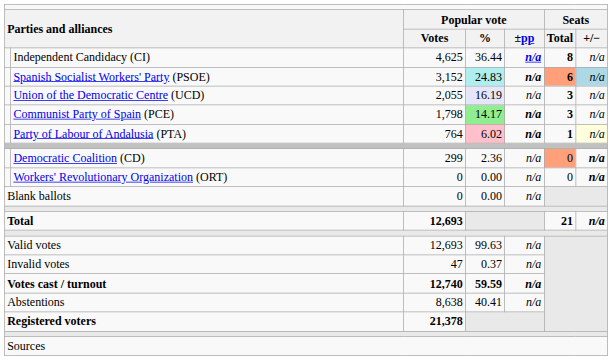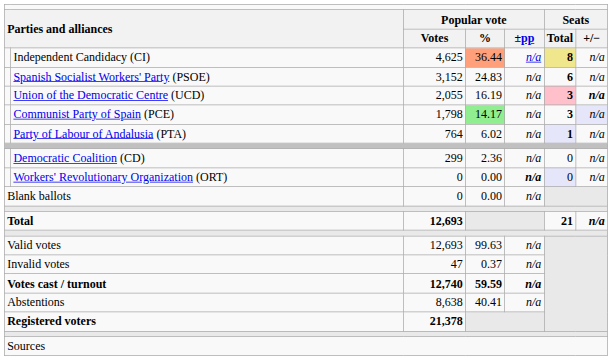Independent Candidacy (CI) | column 4: no background -> lightsalmon background
Independent Candidacy (CI) | column 5: bold -> normal
Independent Candidacy (CI) | column 6: no background -> khaki background
Spanish Socialist Workers' Party (PSOE) | column 4: paleturquoise background -> no background
Spanish Socialist Workers' Party (PSOE) | column 5: bold -> normal
Spanish Socialist Workers' Party (PSOE) | column 6: lightsalmon background -> no background
Spanish Socialist Workers' Party (PSOE) | column 7: lightblue background -> no background
Union of the Democratic Centre (UCD) | column 4: lavender background -> no background
Union of the Democratic Centre (UCD) | column 6: no background -> pink background
Union of the Democratic Centre (UCD) | column 7: normal -> bold
Communist Party of Spain (PCE) | column 5: bold -> normal
Communist Party of Spain (PCE) | column 7: no background -> lavender background
Party of Labour of Andalusia (PTA) | column 4: pink background -> no background
Party of Labour of Andalusia (PTA) | column 5: bold -> normal
Party of Labour of Andalusia (PTA) | column 6: no background -> lavender background
Party of Labour of Andalusia (PTA) | column 7: lightyellow background -> no background
Democratic Coalition (CD) | column 6: lightsalmon background -> no background
Democratic Coalition (CD) | column 7: bold -> normal
Workers' Revolutionary Organization (ORT) | column 5: normal -> bold
Workers' Revolutionary Organization (ORT) | column 6: no background -> lavender background
Workers' Revolutionary Organization (ORT) | column 7: bold -> normal
